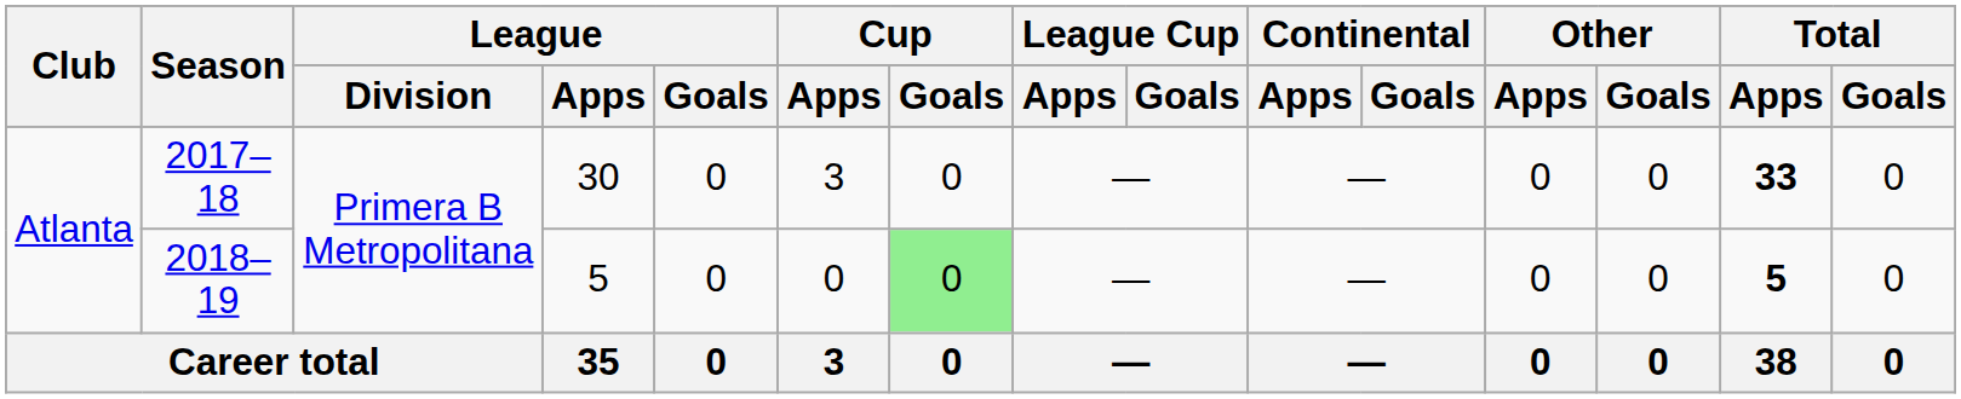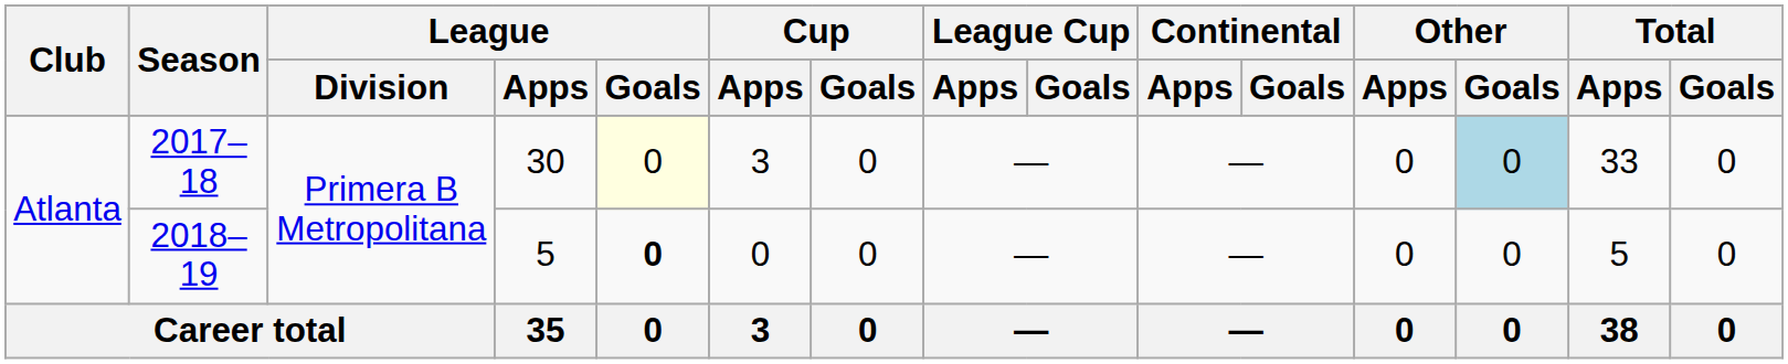2017–18 | League / Goals: no background -> lightyellow background
2017–18 | Other / Goals: no background -> lightblue background
2017–18 | Total / Apps: bold -> normal
2018–19 | League / Goals: normal -> bold
2018–19 | Cup / Goals: lightgreen background -> no background
2018–19 | Total / Apps: bold -> normal
